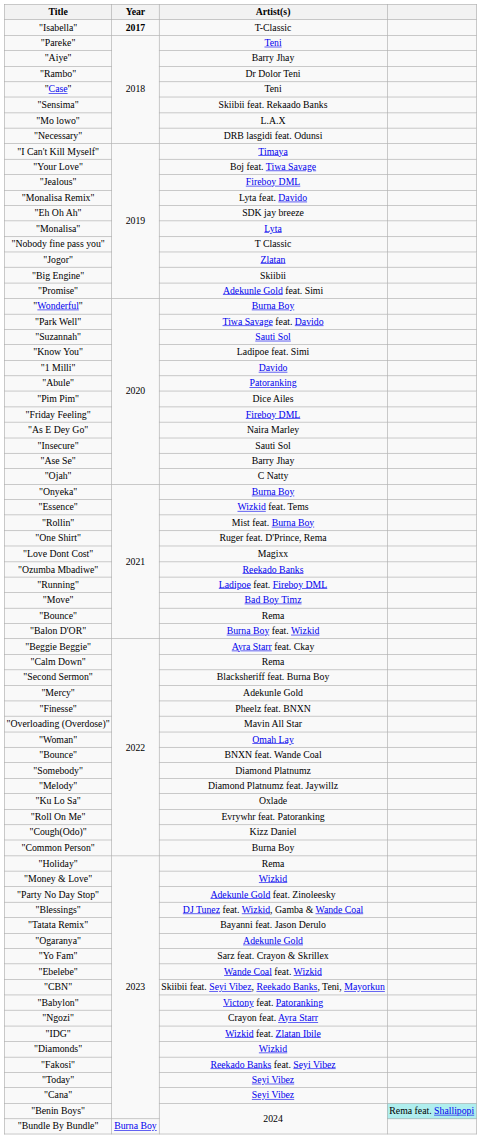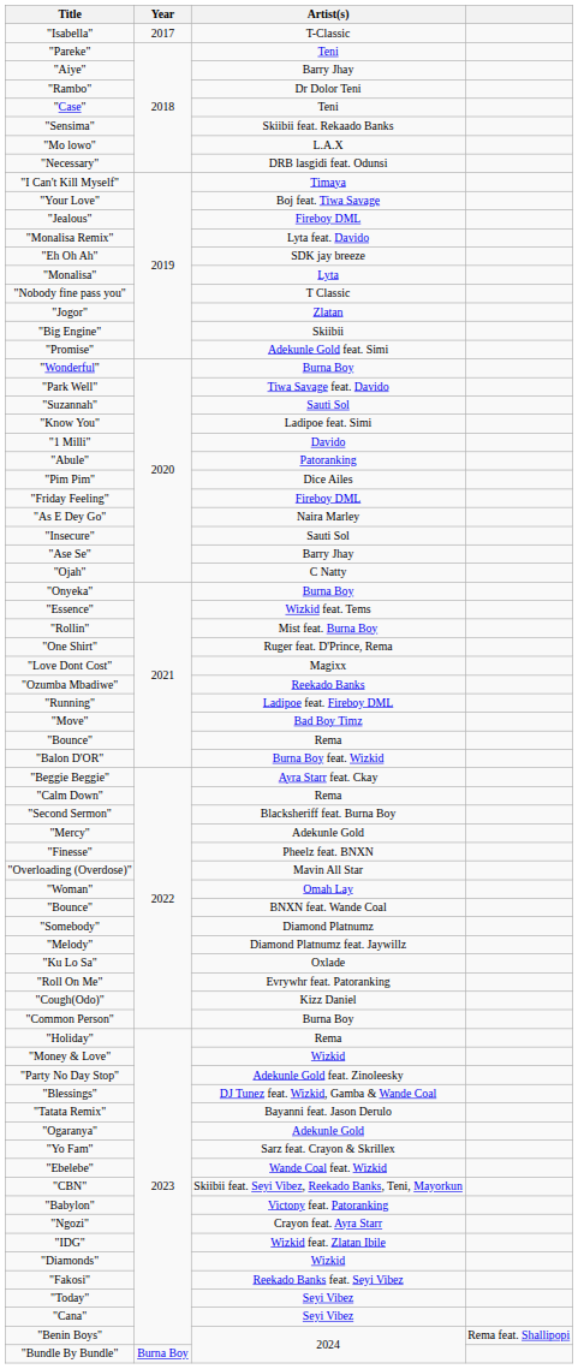"Isabella" | Year: bold -> normal
"Benin Boys" | column 4: paleturquoise background -> no background
